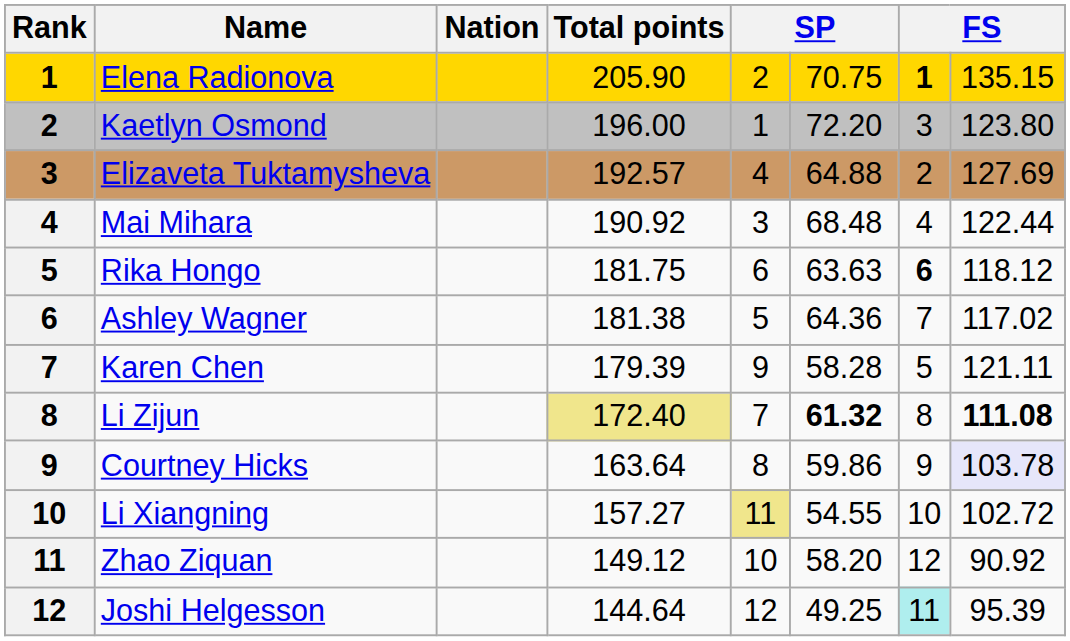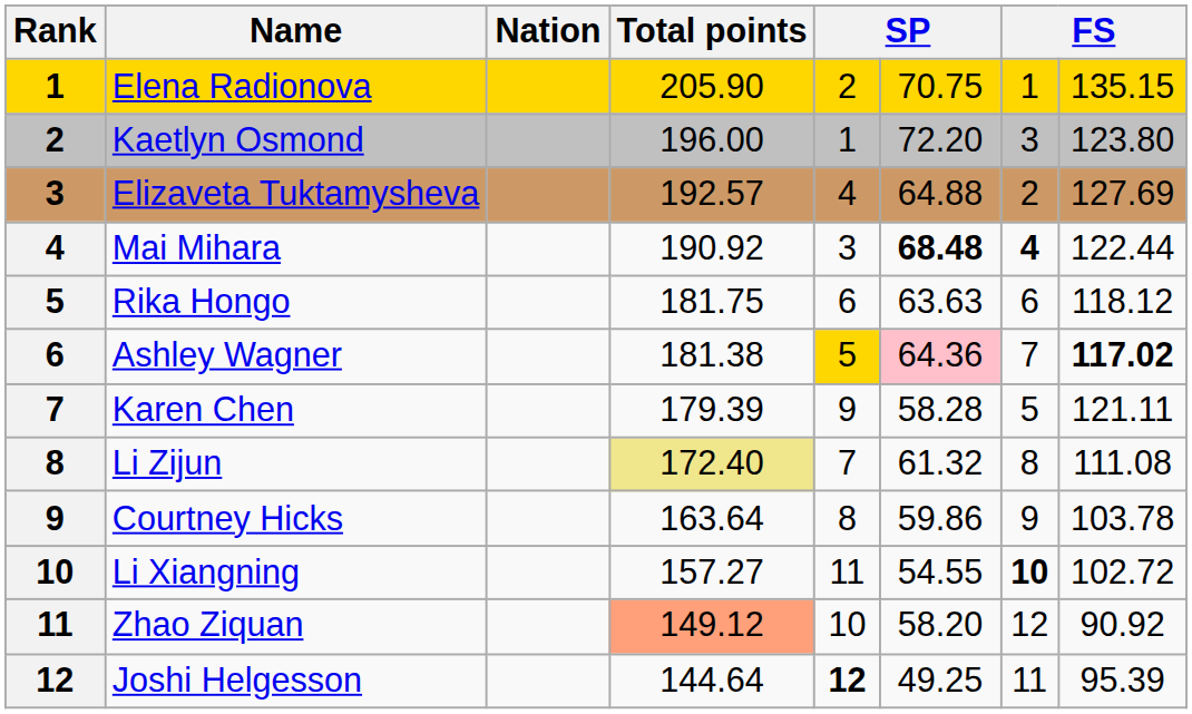Elena Radionova | column 7: bold -> normal
Mai Mihara | column 6: normal -> bold
Mai Mihara | column 7: normal -> bold
Rika Hongo | column 7: bold -> normal
Ashley Wagner | column 5: no background -> gold background
Ashley Wagner | column 6: no background -> pink background
Ashley Wagner | column 8: normal -> bold
Li Zijun | column 6: bold -> normal
Li Zijun | column 8: bold -> normal
Courtney Hicks | column 8: lavender background -> no background
Li Xiangning | column 5: khaki background -> no background
Li Xiangning | column 7: normal -> bold
Zhao Ziquan | Total points: no background -> lightsalmon background
Joshi Helgesson | column 5: normal -> bold
Joshi Helgesson | column 7: paleturquoise background -> no background
